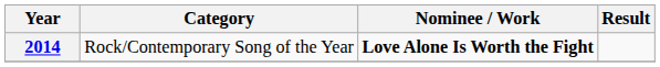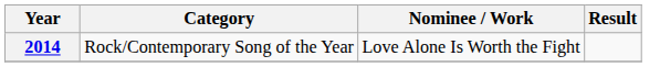2014 | Nominee / Work: bold -> normal
